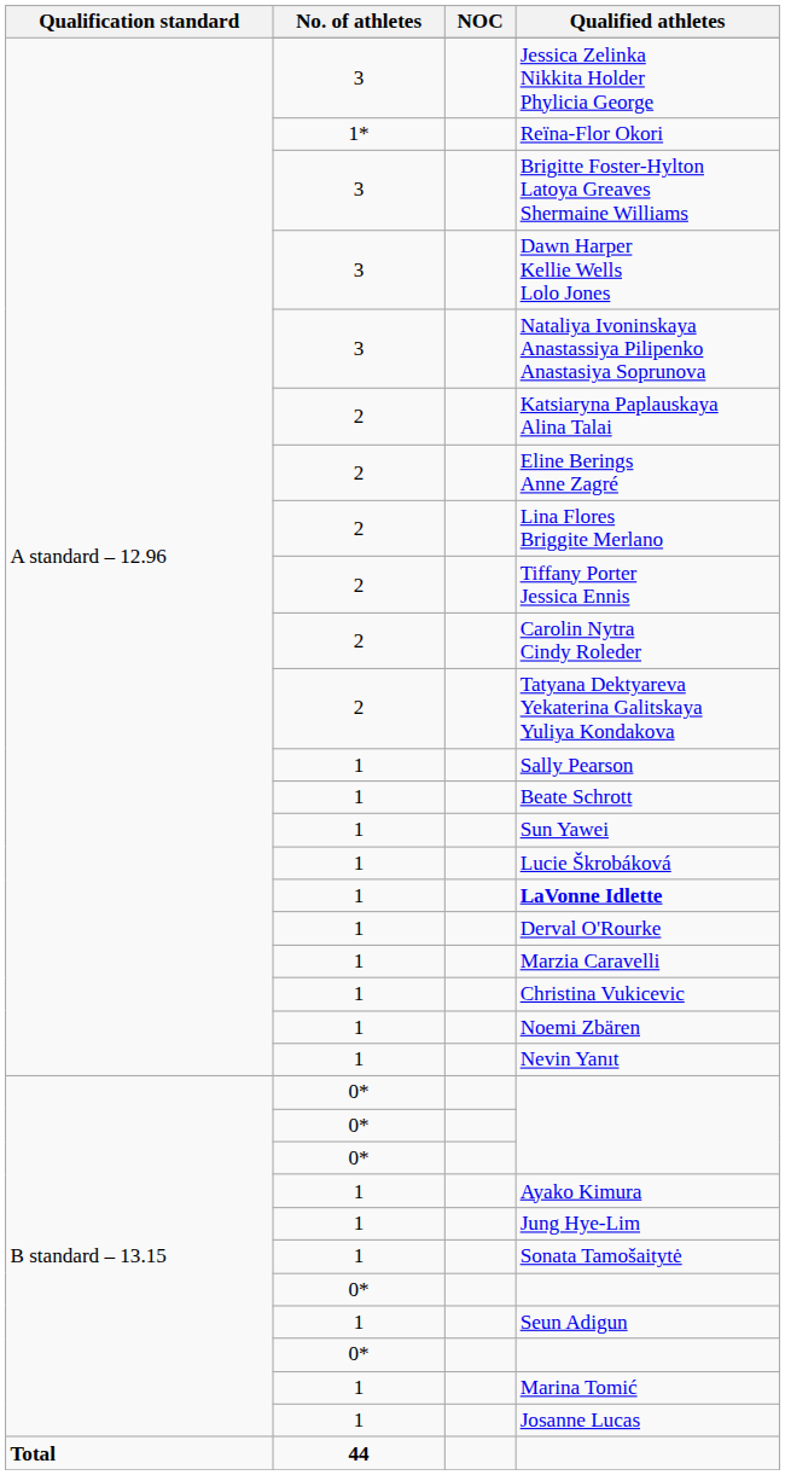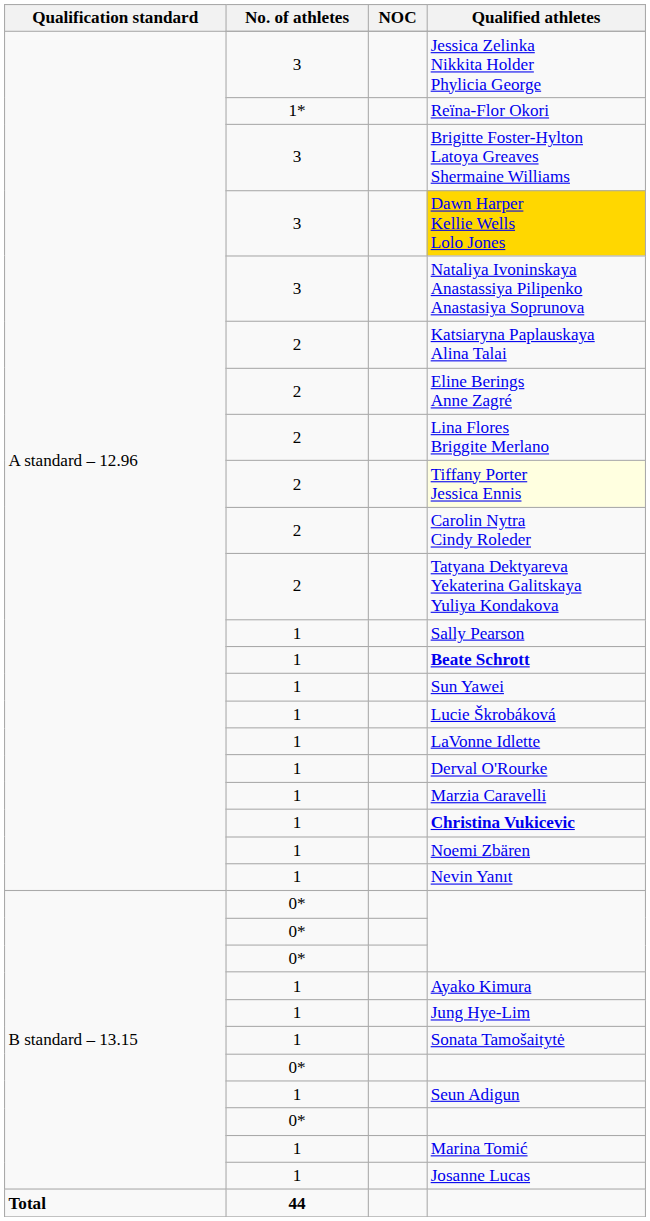Dawn Harper Kellie Wells Lolo Jones | Qualified athletes: no background -> gold background
Tiffany Porter Jessica Ennis | Qualified athletes: no background -> lightyellow background
Beate Schrott | Qualified athletes: normal -> bold
LaVonne Idlette | Qualified athletes: bold -> normal
Christina Vukicevic | Qualified athletes: normal -> bold
